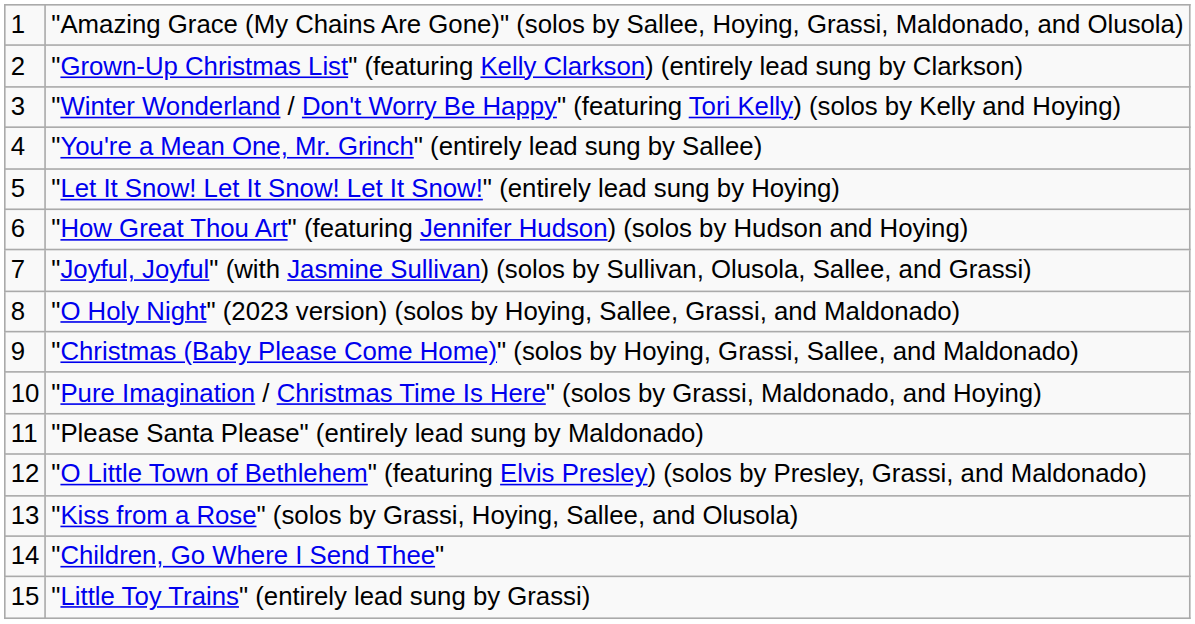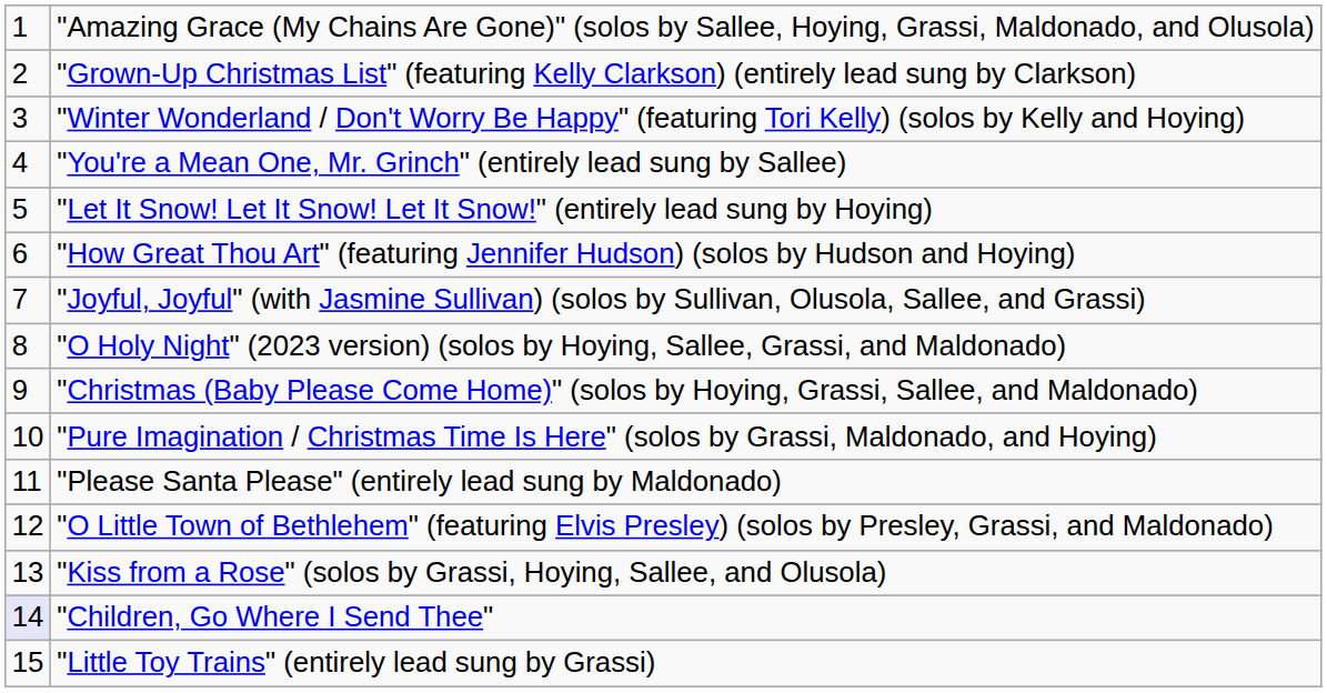"Children, Go Where I Send Thee" | column 1: no background -> lavender background
